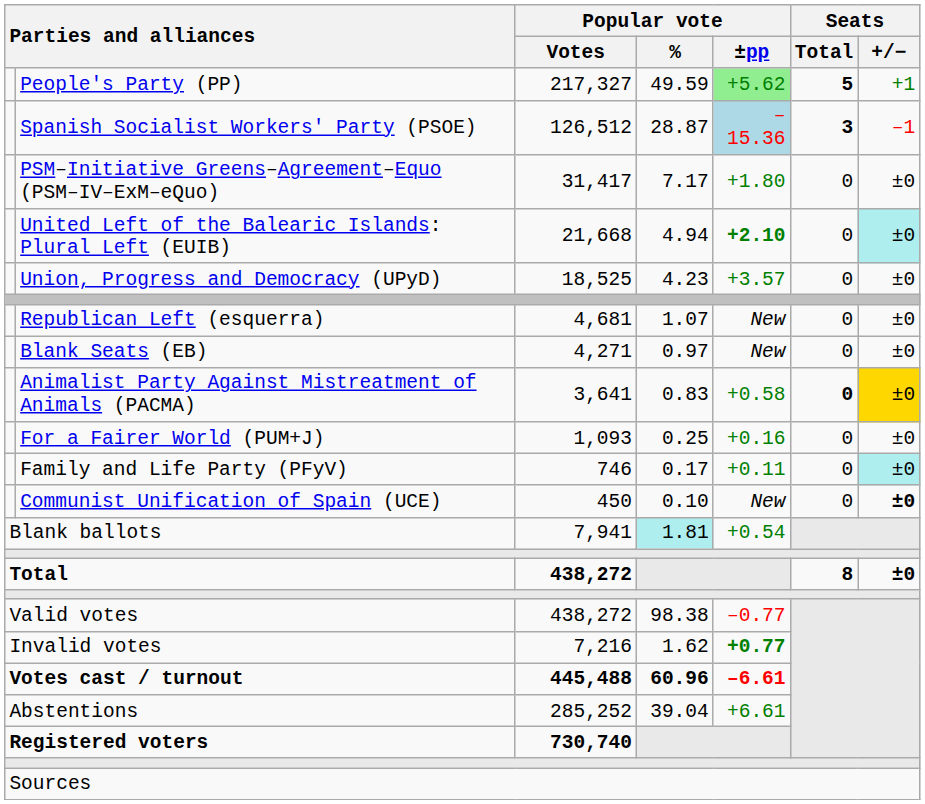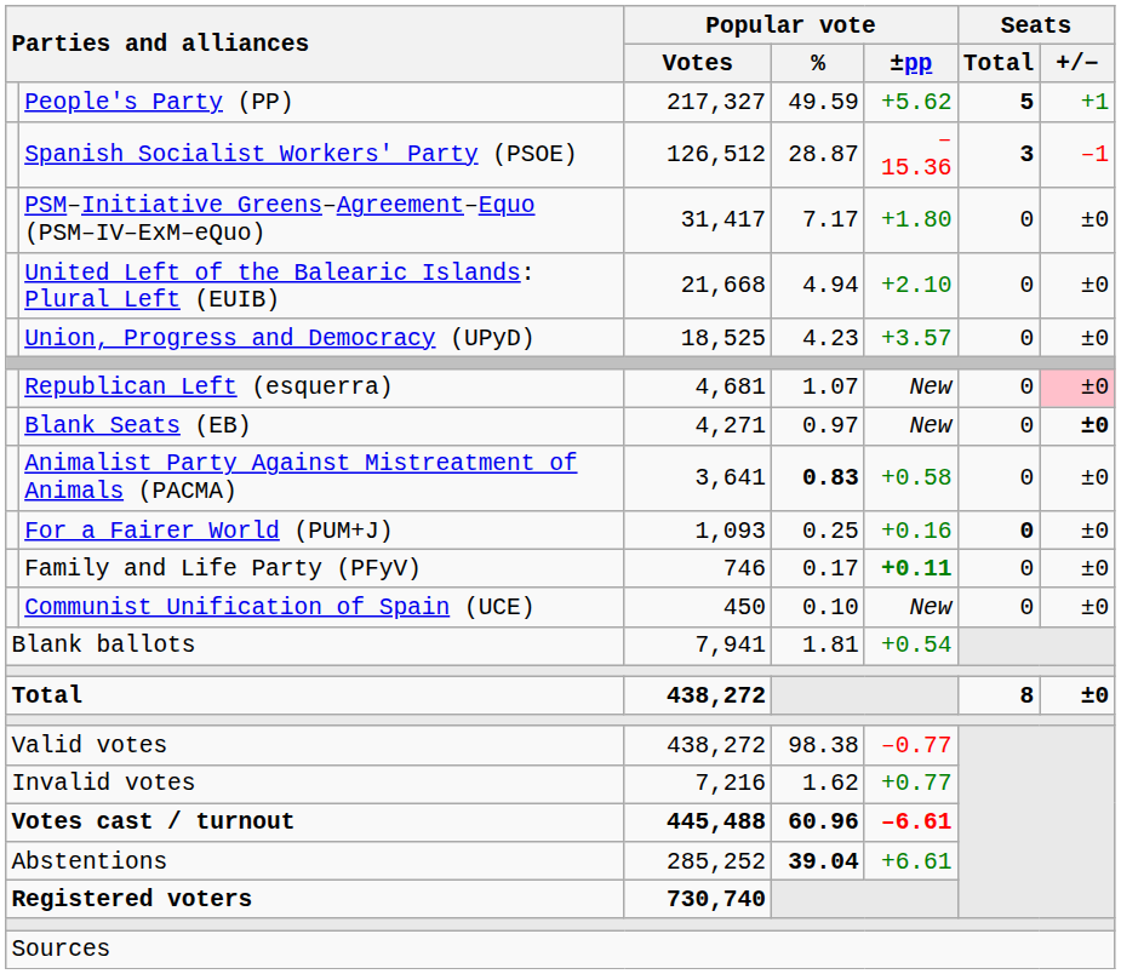People's Party (PP) | Popular vote / ±pp: lightgreen background -> no background
Spanish Socialist Workers' Party (PSOE) | Popular vote / ±pp: lightblue background -> no background
United Left of the Balearic Islands: Plural Left (EUIB) | Popular vote / ±pp: bold -> normal
United Left of the Balearic Islands: Plural Left (EUIB) | Seats / +/−: paleturquoise background -> no background
Republican Left (esquerra) | Seats / +/−: no background -> pink background
Blank Seats (EB) | Seats / +/−: normal -> bold
Animalist Party Against Mistreatment of Animals (PACMA) | Popular vote / %: normal -> bold
Animalist Party Against Mistreatment of Animals (PACMA) | Seats / Total: bold -> normal
Animalist Party Against Mistreatment of Animals (PACMA) | Seats / +/−: gold background -> no background
For a Fairer World (PUM+J) | Seats / Total: normal -> bold
Family and Life Party (PFyV) | Popular vote / ±pp: normal -> bold
Family and Life Party (PFyV) | Seats / +/−: paleturquoise background -> no background
Communist Unification of Spain (UCE) | Seats / +/−: bold -> normal
Blank ballots | Popular vote / %: paleturquoise background -> no background
Invalid votes | Popular vote / ±pp: bold -> normal
Abstentions | Popular vote / %: normal -> bold
